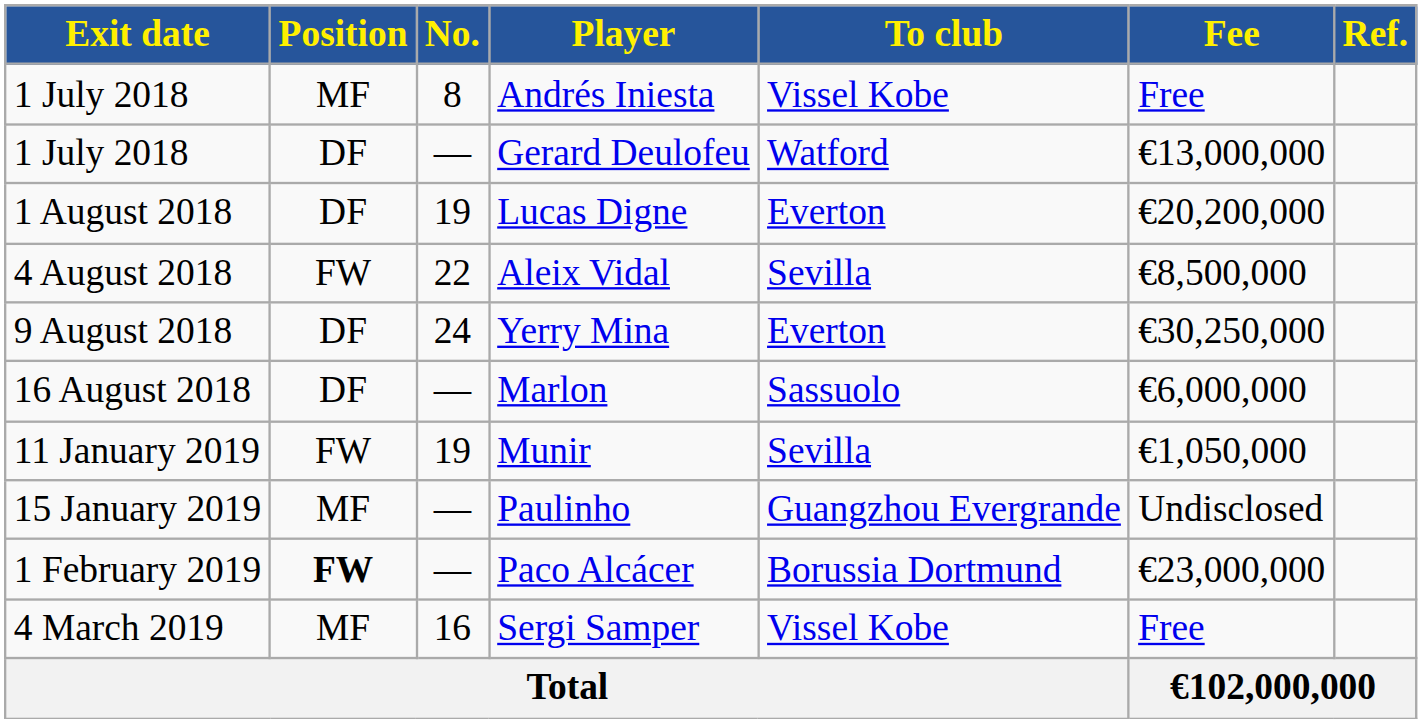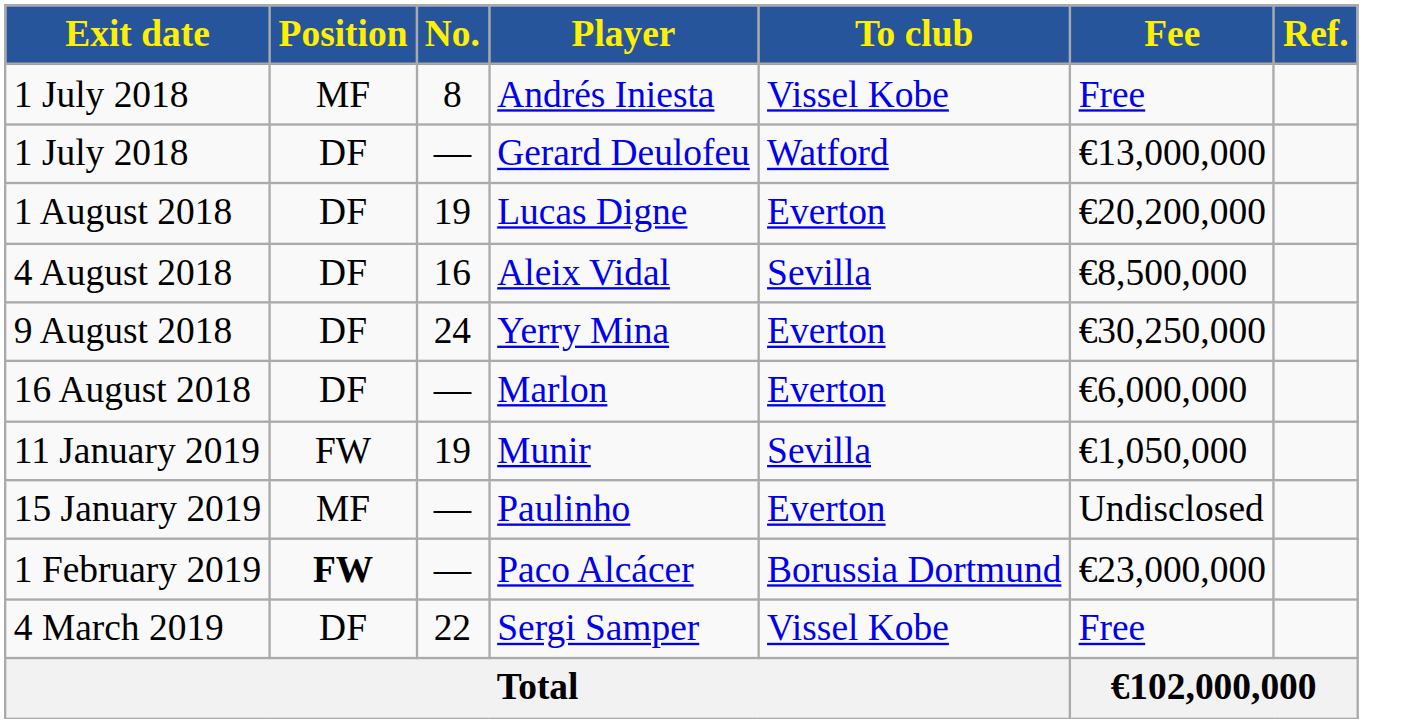Aleix Vidal | Position: FW -> DF
Aleix Vidal | No.: 22 -> 16
Marlon | To club: Sassuolo -> Everton
Paulinho | To club: Guangzhou Evergrande -> Everton
Sergi Samper | Position: MF -> DF
Sergi Samper | No.: 16 -> 22
